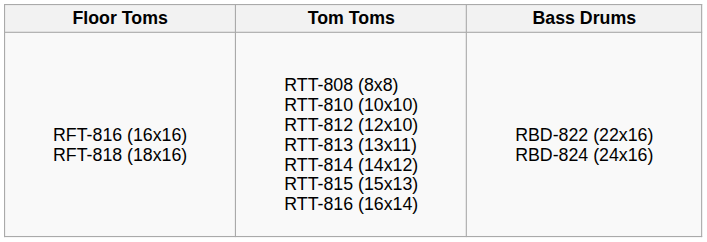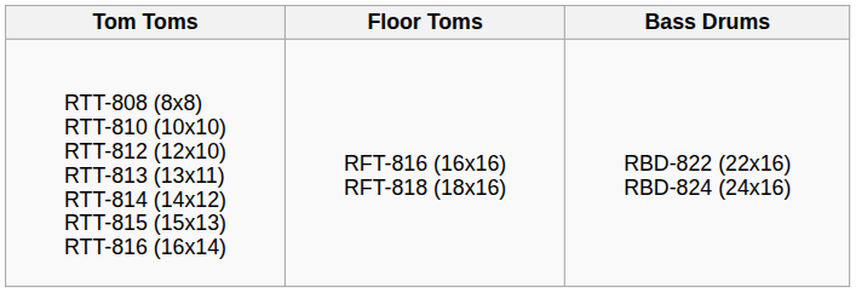columns swapped: Tom Toms <-> Floor Toms
